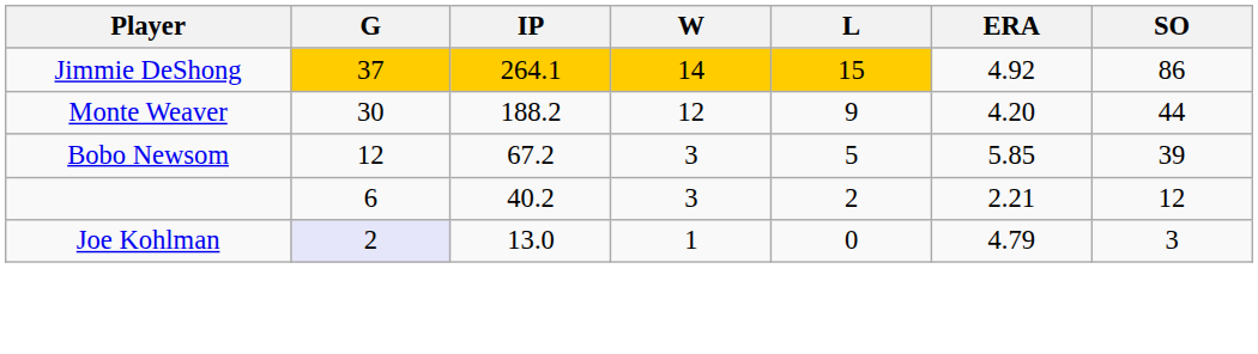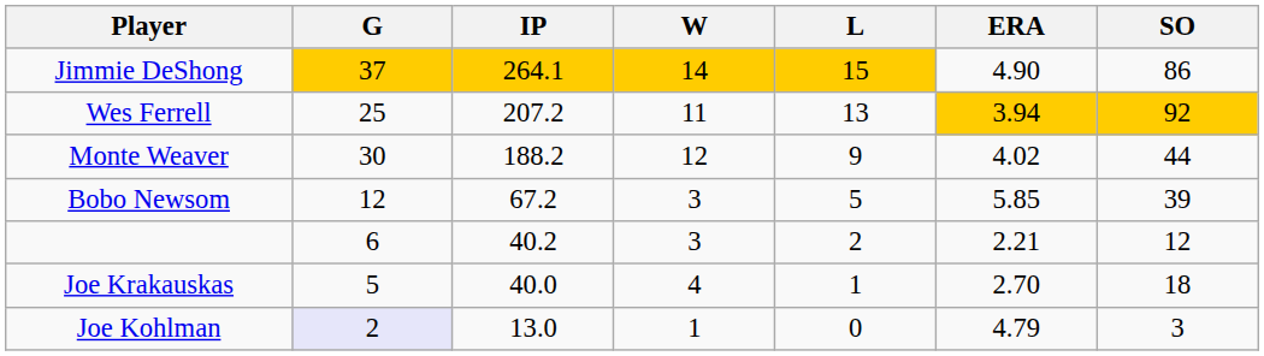Jimmie DeShong | ERA: 4.92 -> 4.90
+ row: Wes Ferrell | 25 | 207.2 | 11 | 13 | 3.94 | 92
Monte Weaver | ERA: 4.20 -> 4.02
+ row: Joe Krakauskas | 5 | 40.0 | 4 | 1 | 2.70 | 18
